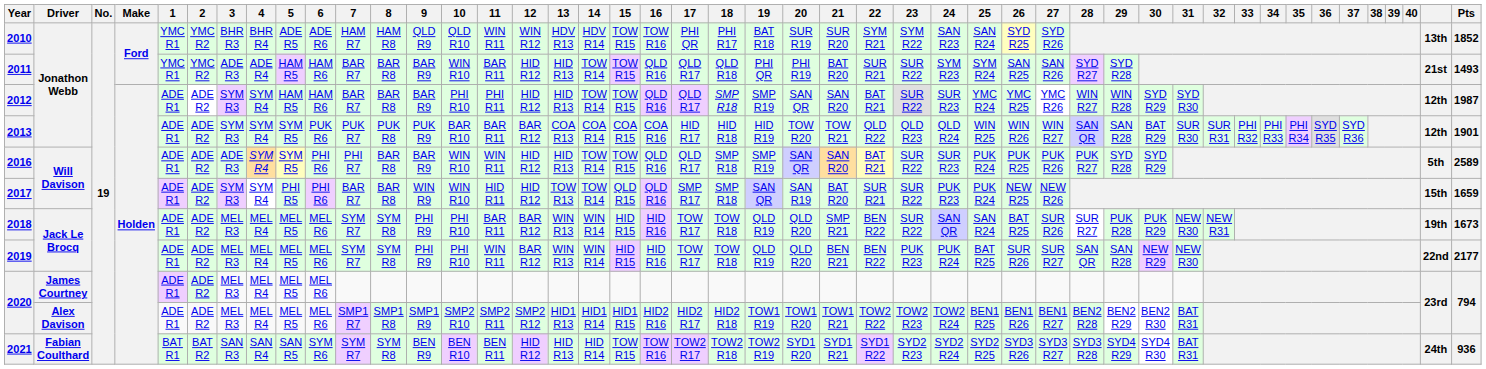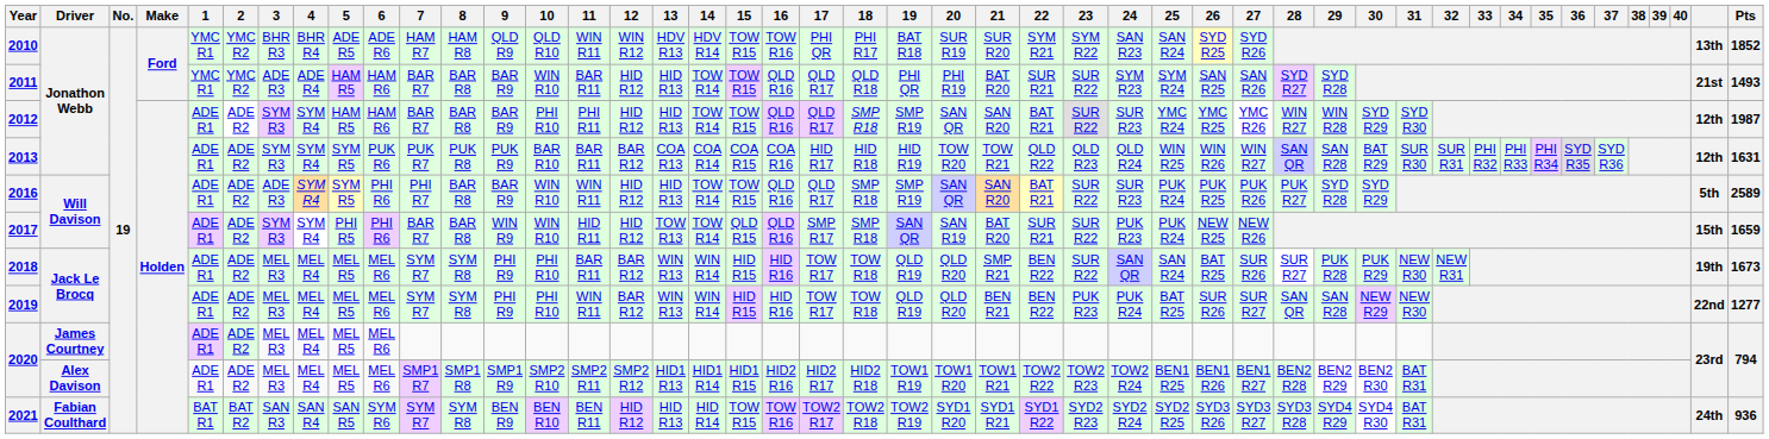2013 | Pts: 1901 -> 1631
2019 | Pts: 2177 -> 1277
